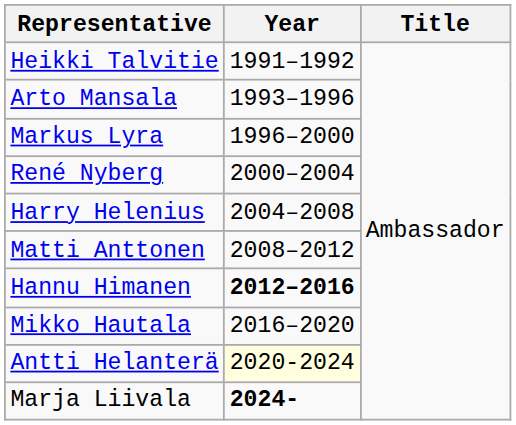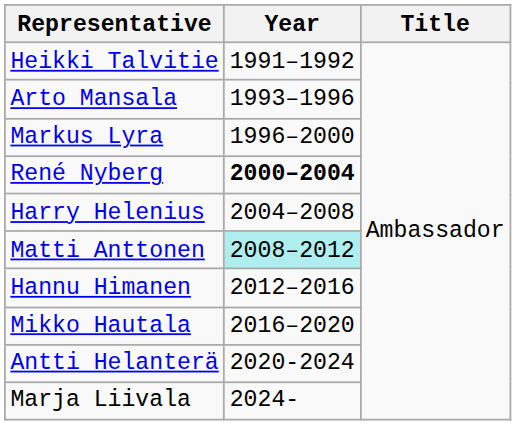René Nyberg | Year: normal -> bold
Matti Anttonen | Year: no background -> paleturquoise background
Hannu Himanen | Year: bold -> normal
Antti Helanterä | Year: lightyellow background -> no background
Marja Liivala | Year: bold -> normal
